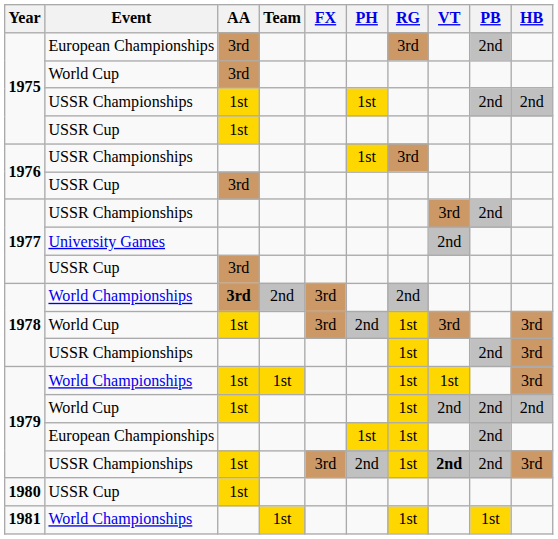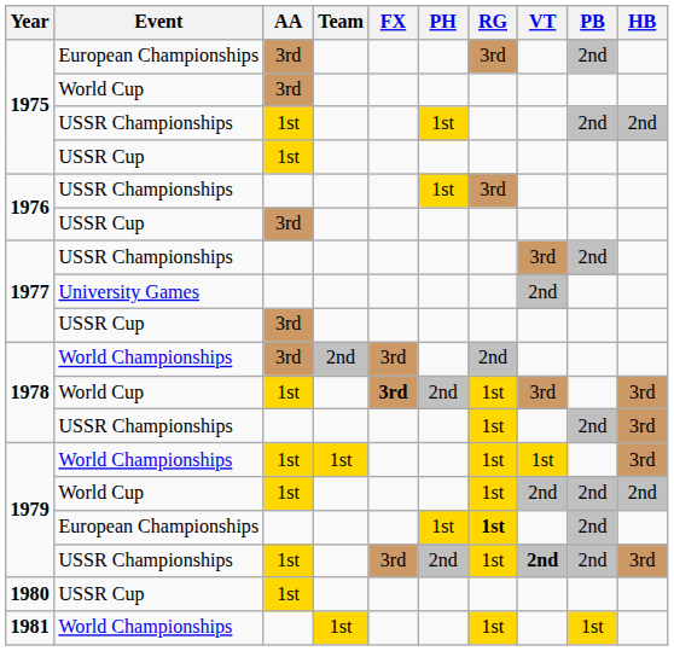1978 / World Championships | AA: bold -> normal
1978 / World Cup | FX: normal -> bold
1979 / European Championships | RG: normal -> bold
